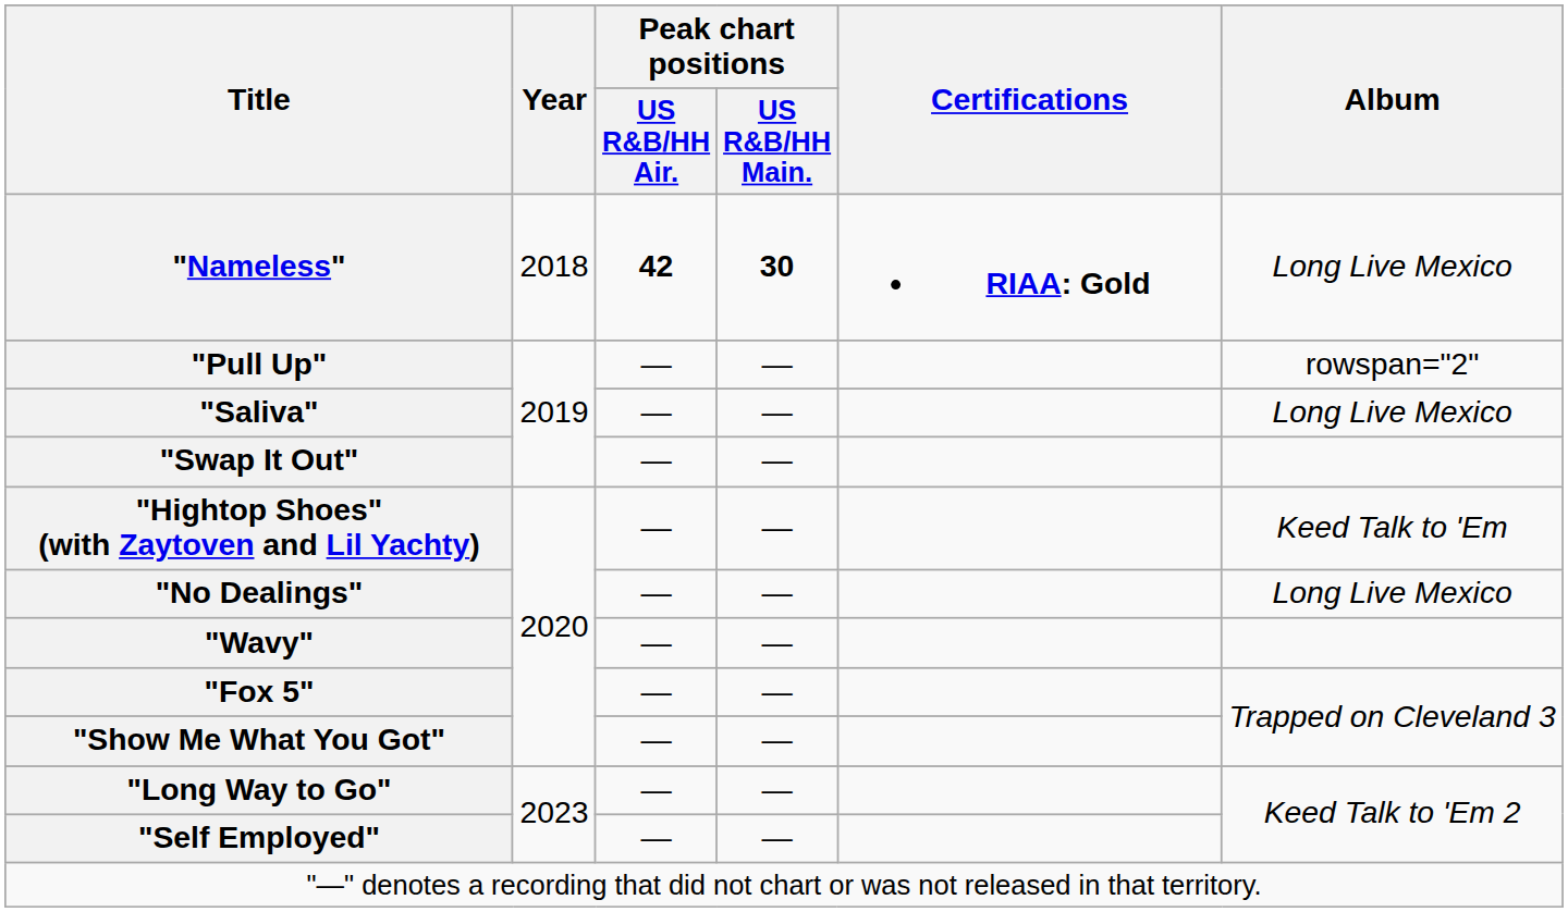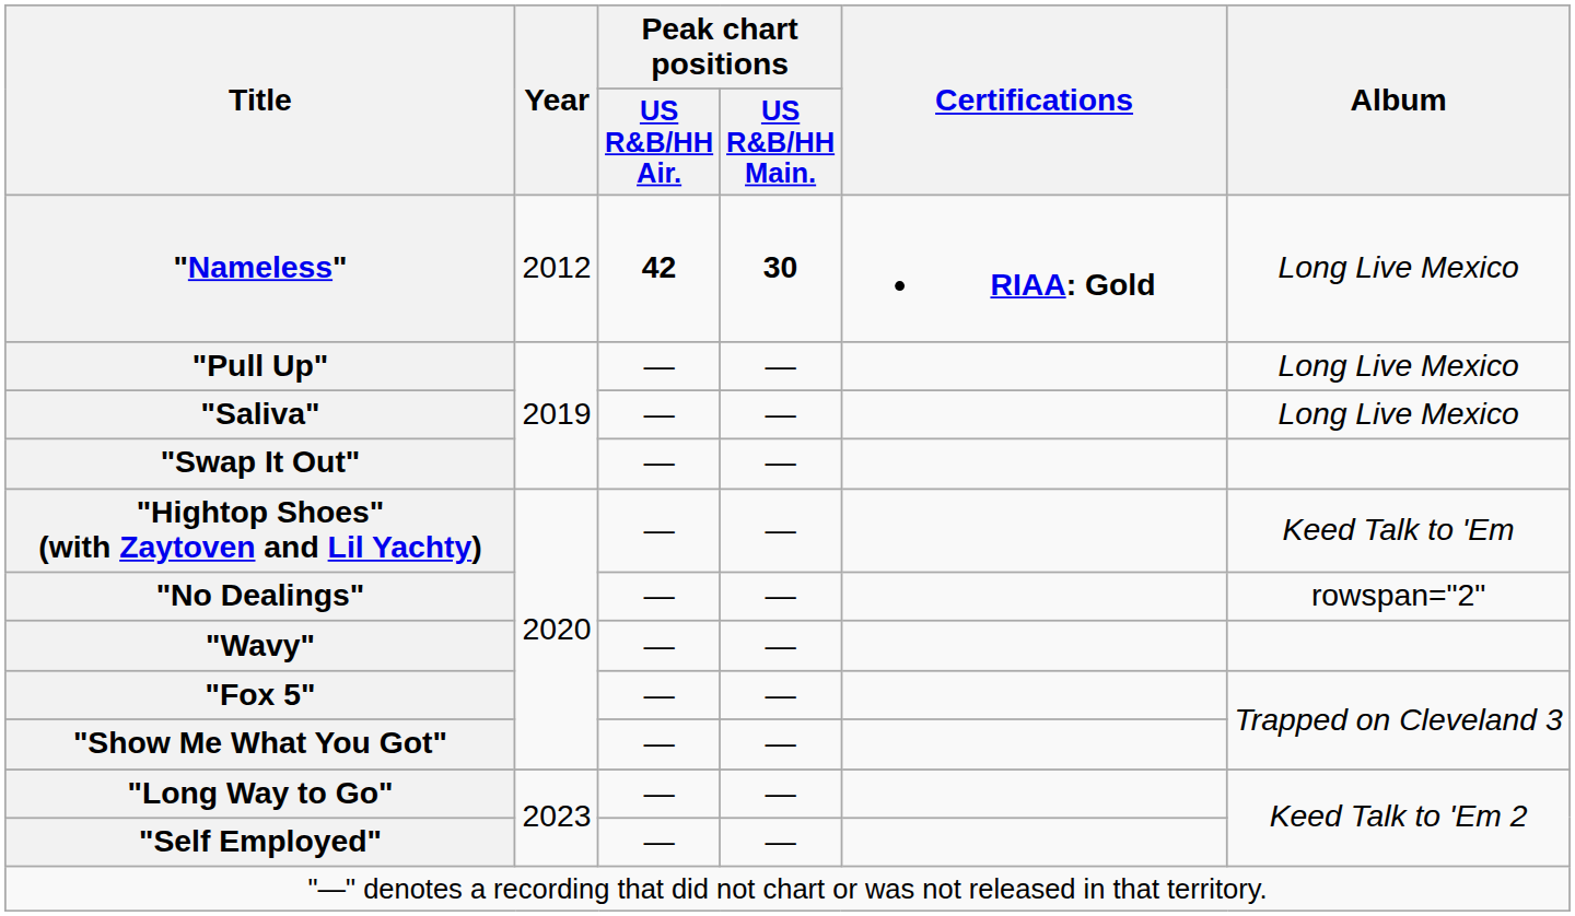"Nameless" | Year: 2018 -> 2012
"Pull Up" | Album: rowspan="2" -> Long Live Mexico
"No Dealings" | Album: Long Live Mexico -> rowspan="2"
